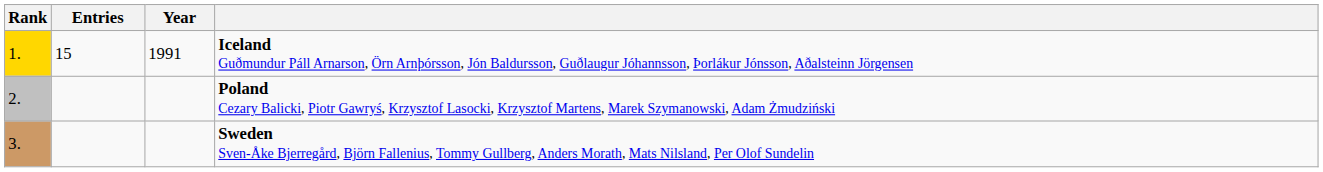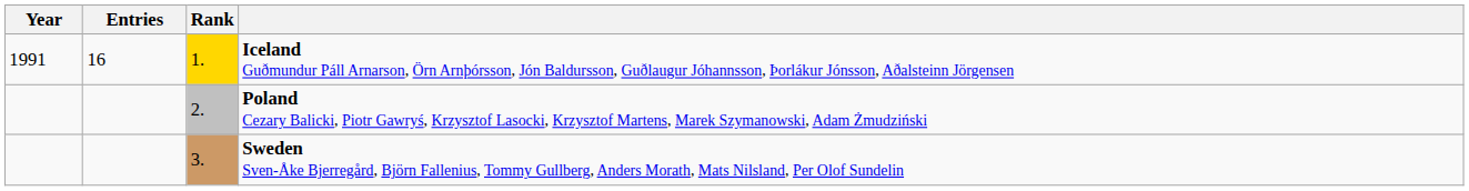columns swapped: Year <-> Rank
row 2 | Entries: 15 -> 16
